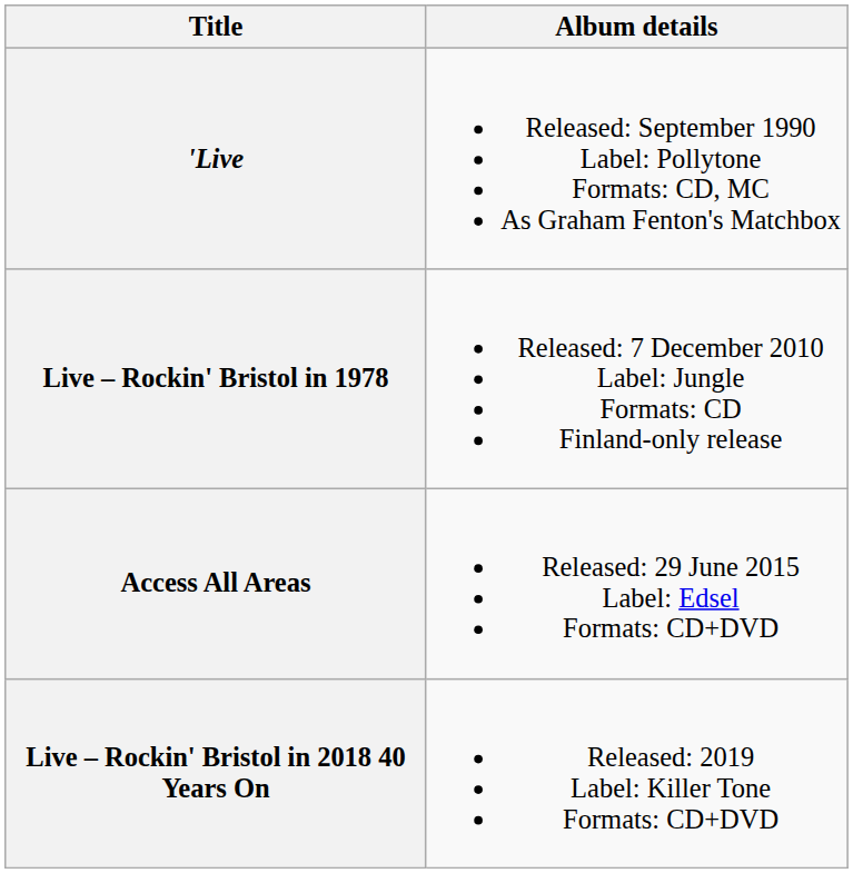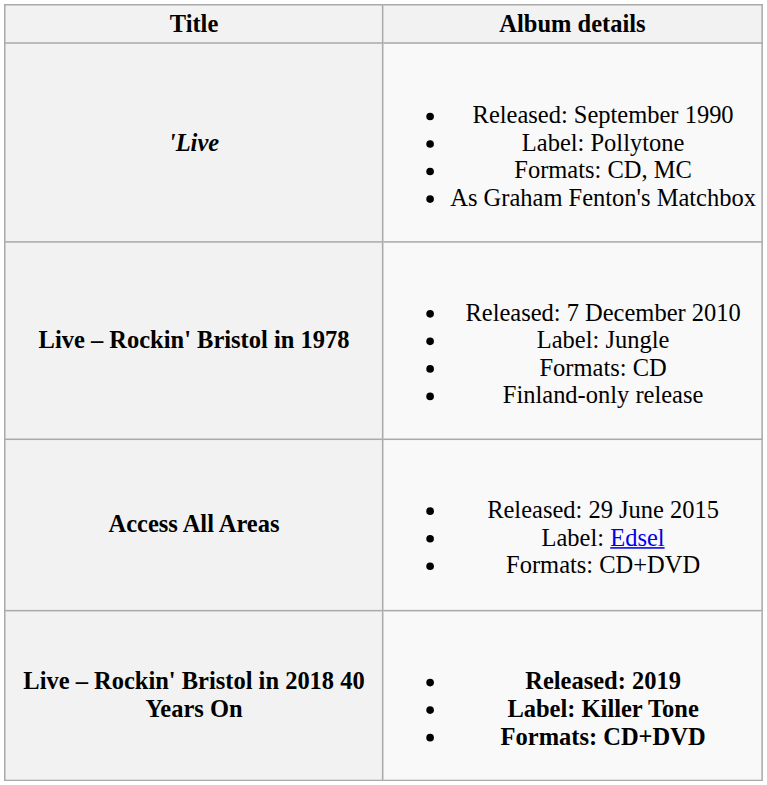Live – Rockin' Bristol in 2018 40 Years On | Album details: normal -> bold
